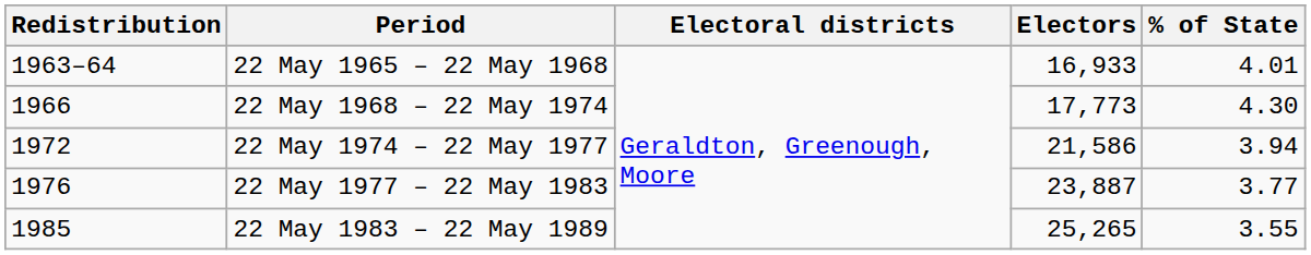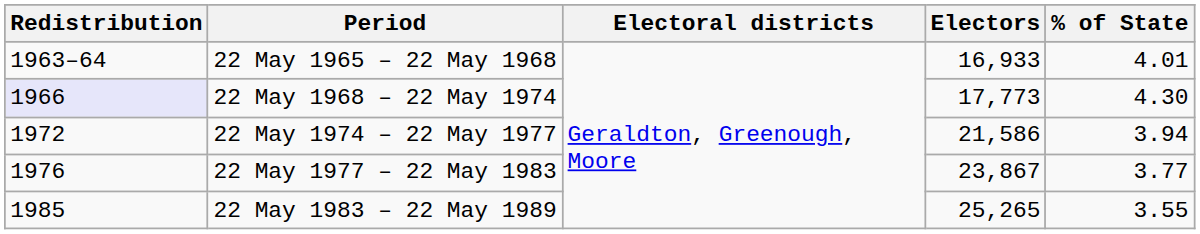22 May 1968 – 22 May 1974 | Redistribution: no background -> lavender background
22 May 1977 – 22 May 1983 | Electors: 23,887 -> 23,867
